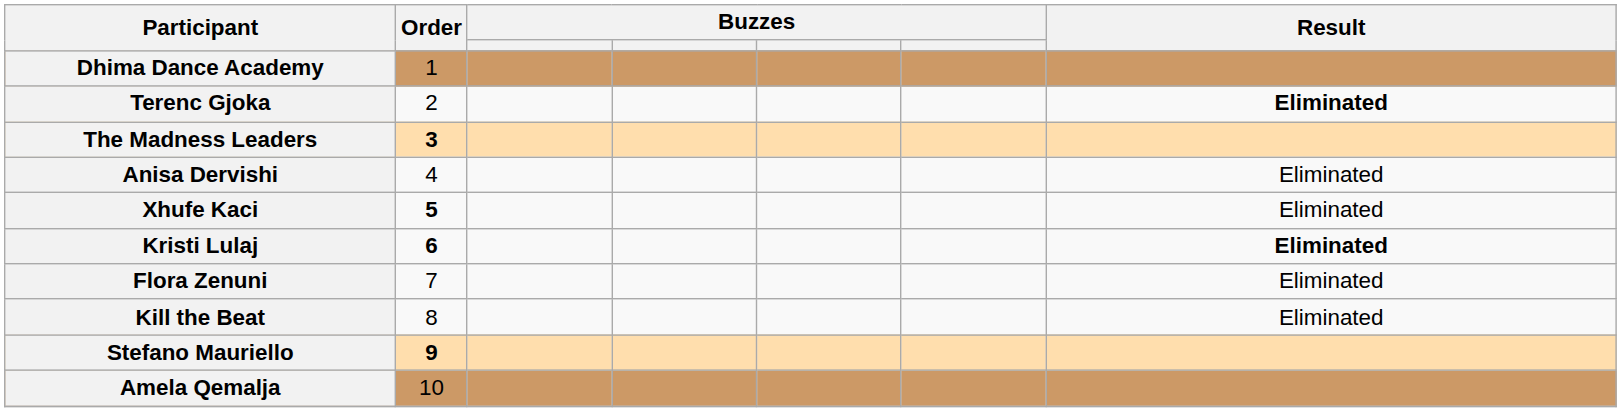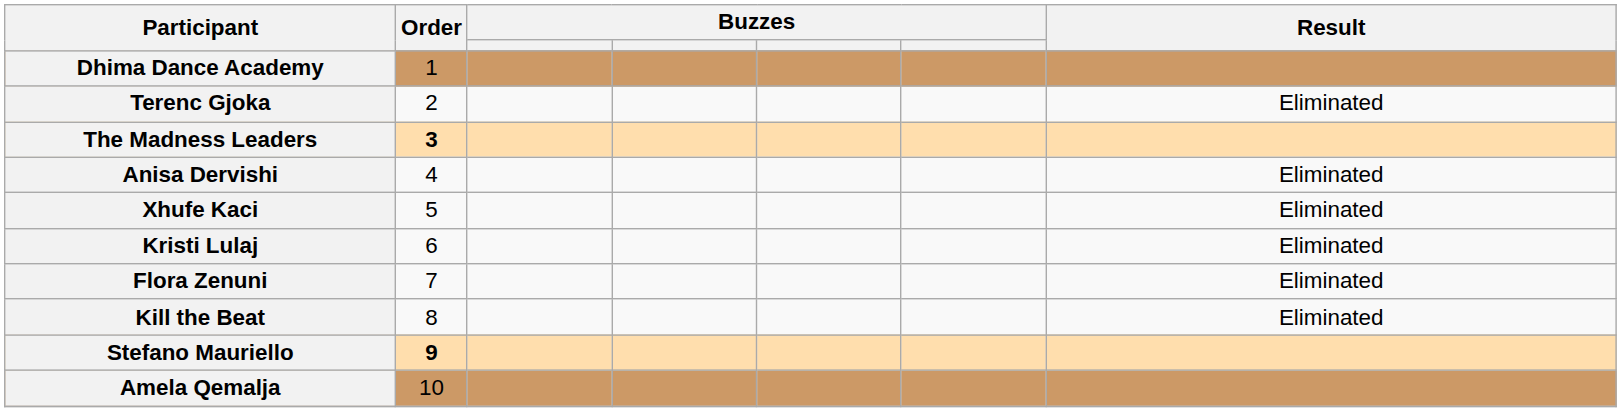Terenc Gjoka | Result: bold -> normal
Xhufe Kaci | Order: bold -> normal
Kristi Lulaj | Order: bold -> normal
Kristi Lulaj | Result: bold -> normal
